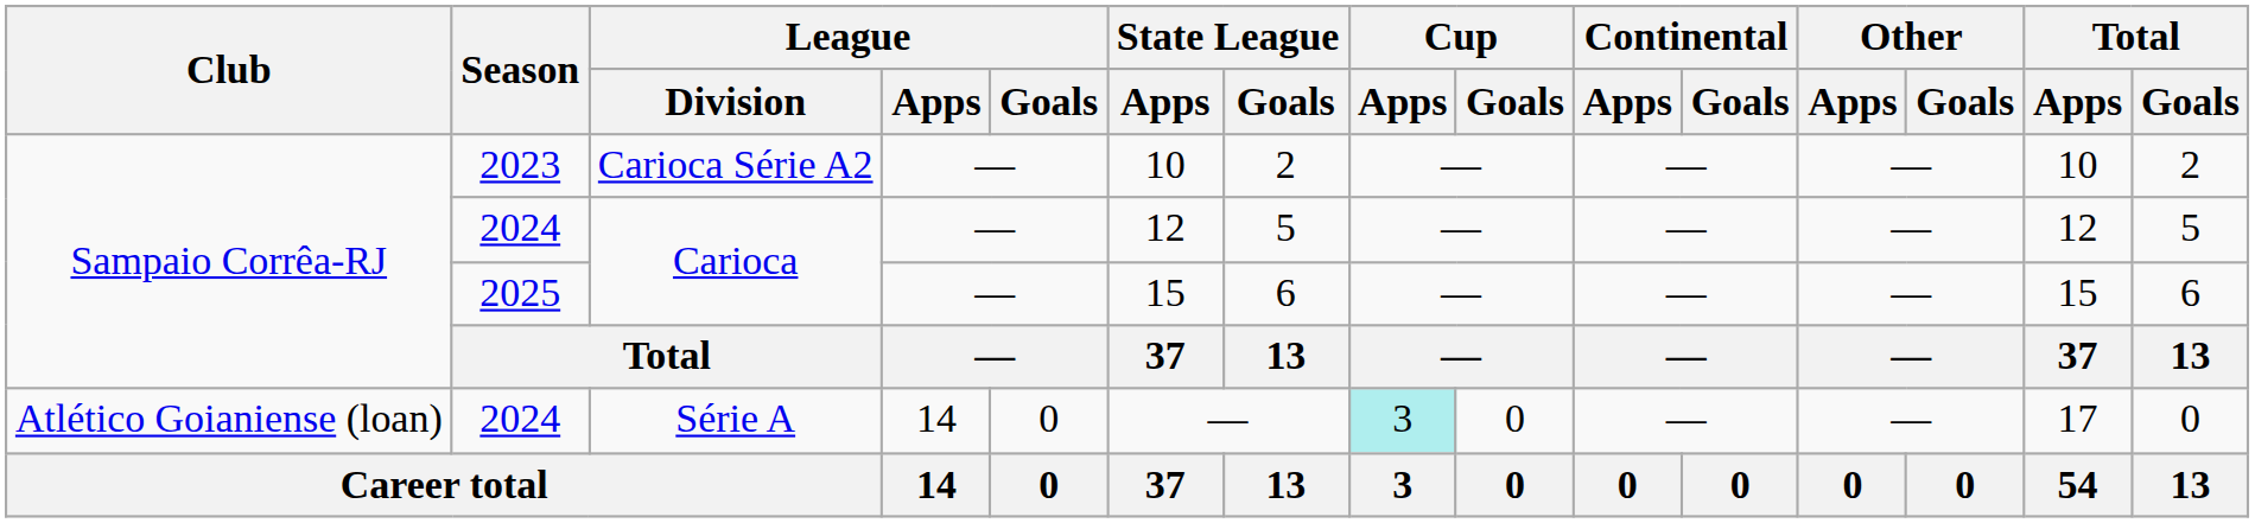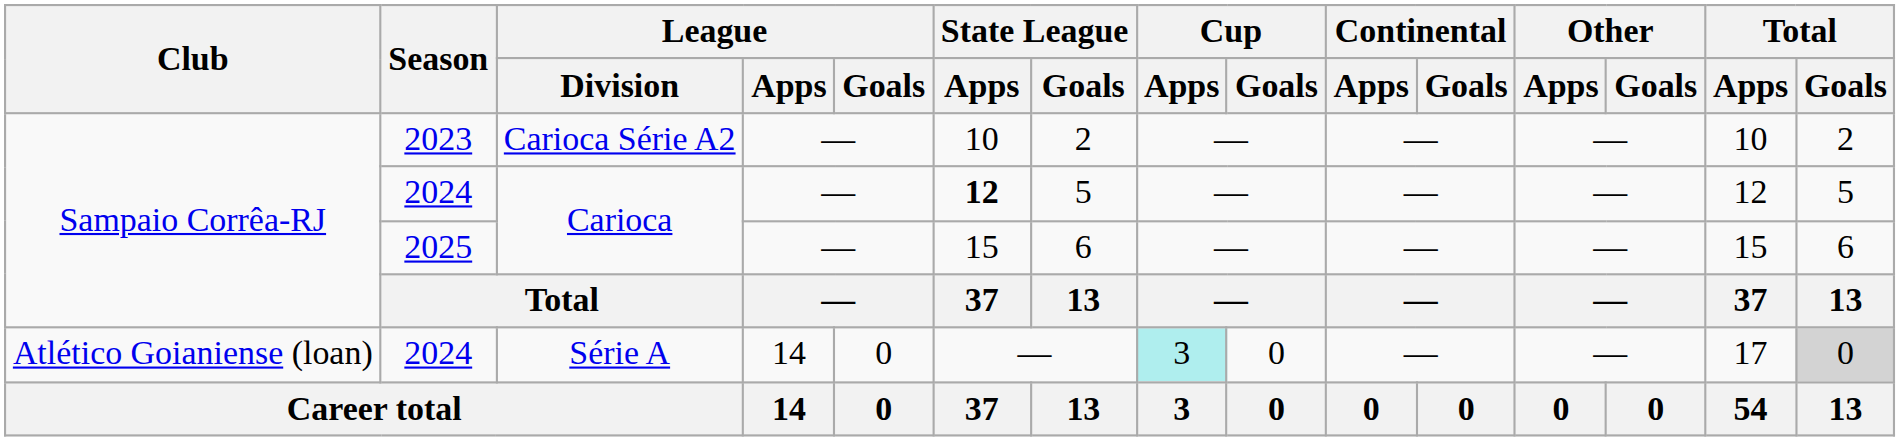2024 / Carioca | State League / Apps: normal -> bold
2024 / Série A | Total / Goals: no background -> lightgrey background
